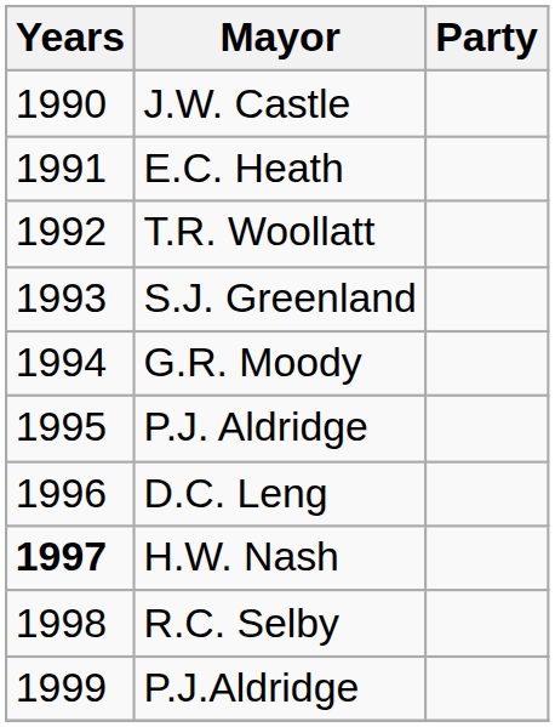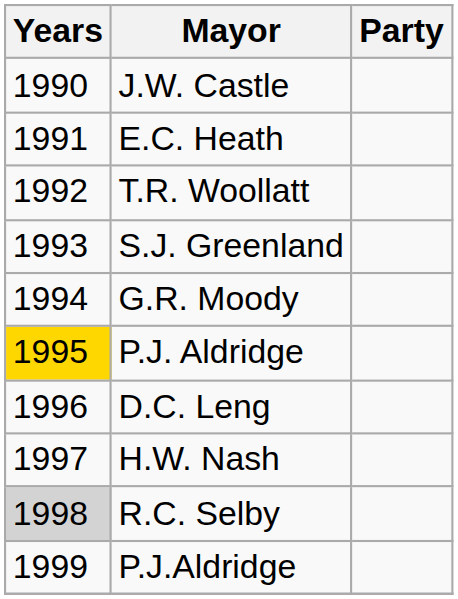P.J. Aldridge | Years: no background -> gold background
H.W. Nash | Years: bold -> normal
R.C. Selby | Years: no background -> lightgrey background
